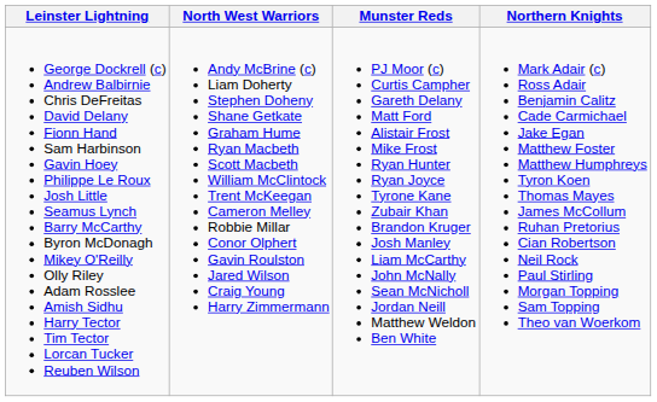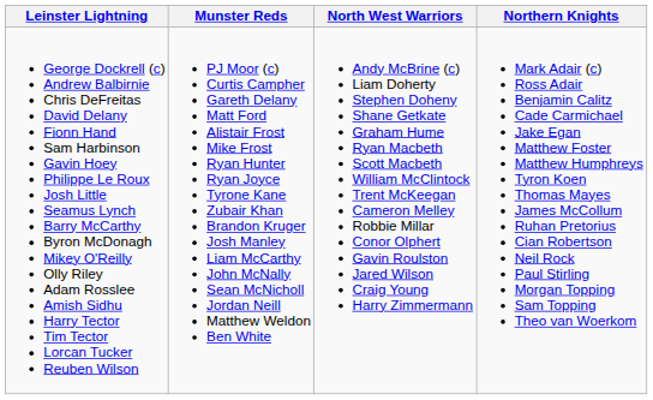columns swapped: Munster Reds <-> North West Warriors
